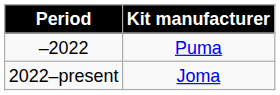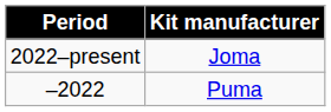rows swapped: –2022 <-> 2022–present
